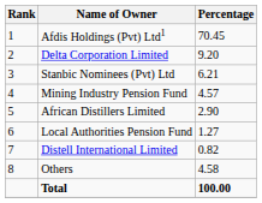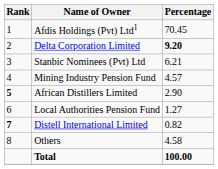Delta Corporation Limited | Percentage: normal -> bold
African Distillers Limited | Rank: normal -> bold
Distell International Limited | Rank: normal -> bold
